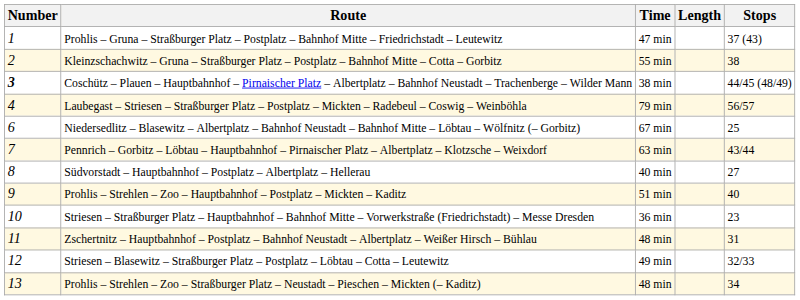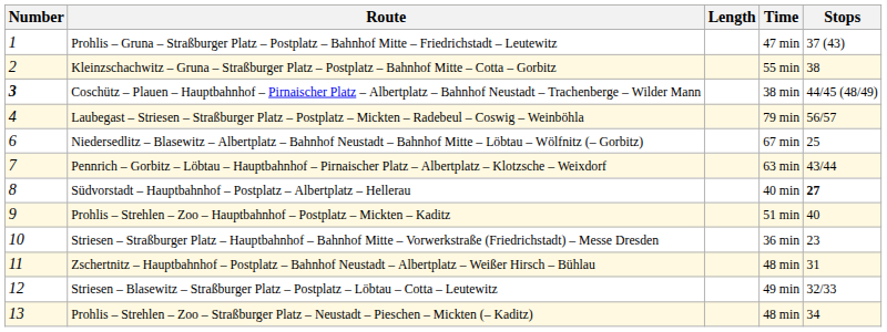columns swapped: Length <-> Time
row 8 | Stops: normal -> bold
